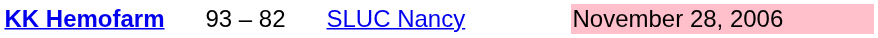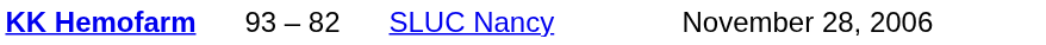KK Hemofarm | column 4: pink background -> no background
